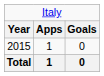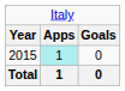2015 | column 2: no background -> paleturquoise background
